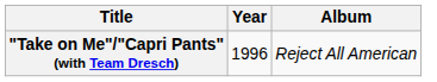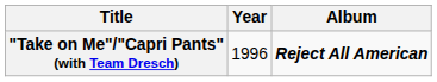row 2 | Album: normal -> bold
